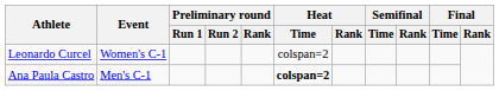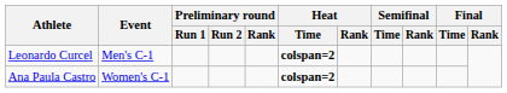Leonardo Curcel | Event: Women's C-1 -> Men's C-1
Leonardo Curcel | Heat / Time: normal -> bold
Ana Paula Castro | Event: Men's C-1 -> Women's C-1
